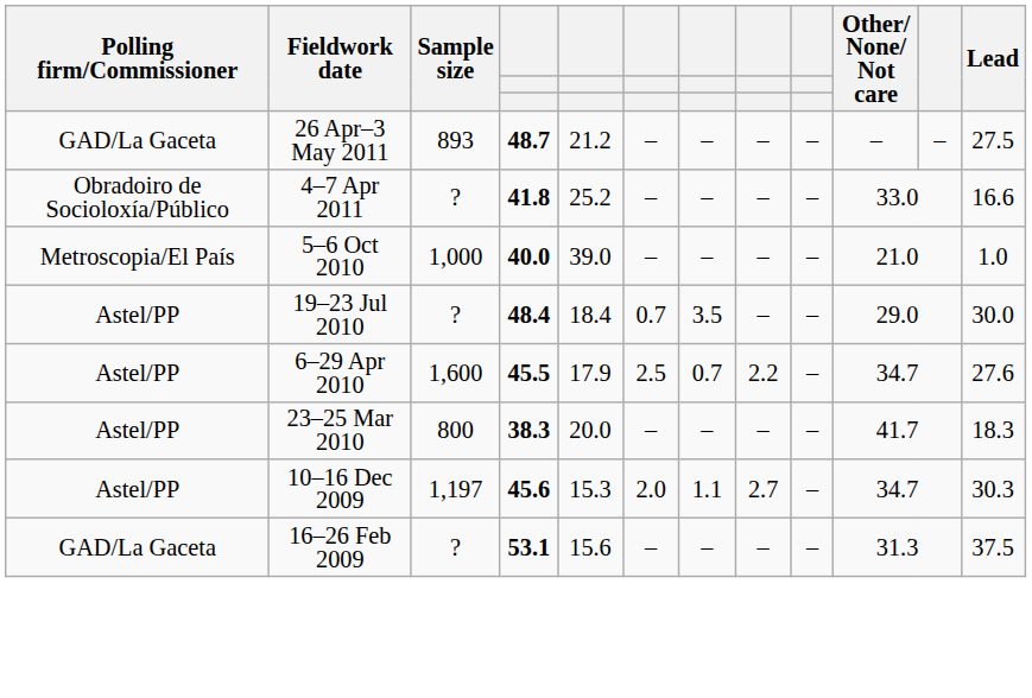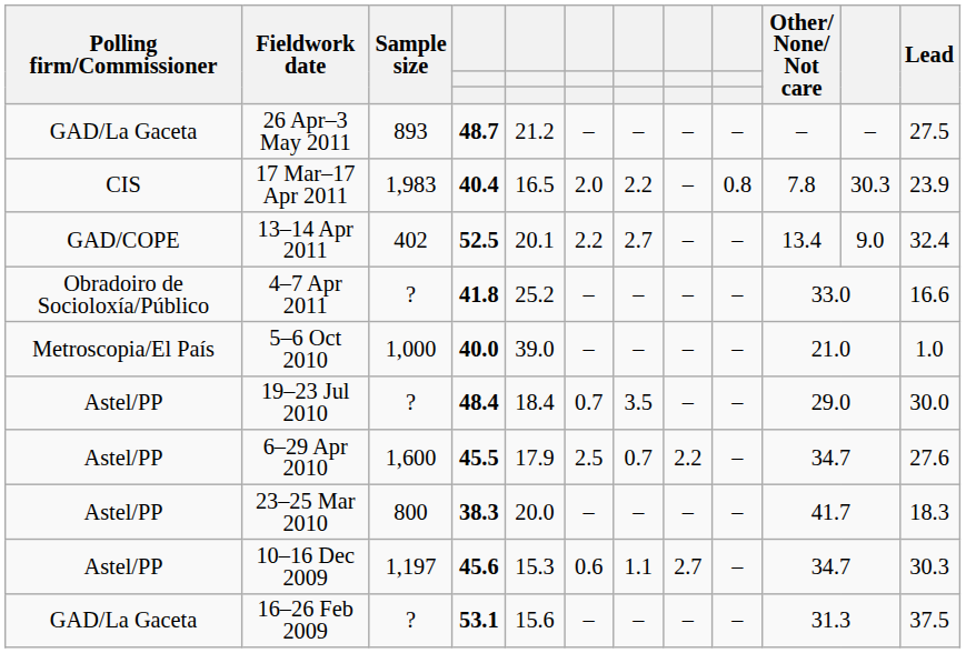+ row: CIS | 17 Mar–17 Apr 2011 | 1,983 | 40.4 | 16.5 | 2.0 | 2.2 | – | 0.8 | 7.8 | 30.3 | 23.9
+ row: GAD/COPE | 13–14 Apr 2011 | 402 | 52.5 | 20.1 | 2.2 | 2.7 | – | – | 13.4 | 9.0 | 32.4
10–16 Dec 2009 | column 6: 2.0 -> 0.6
